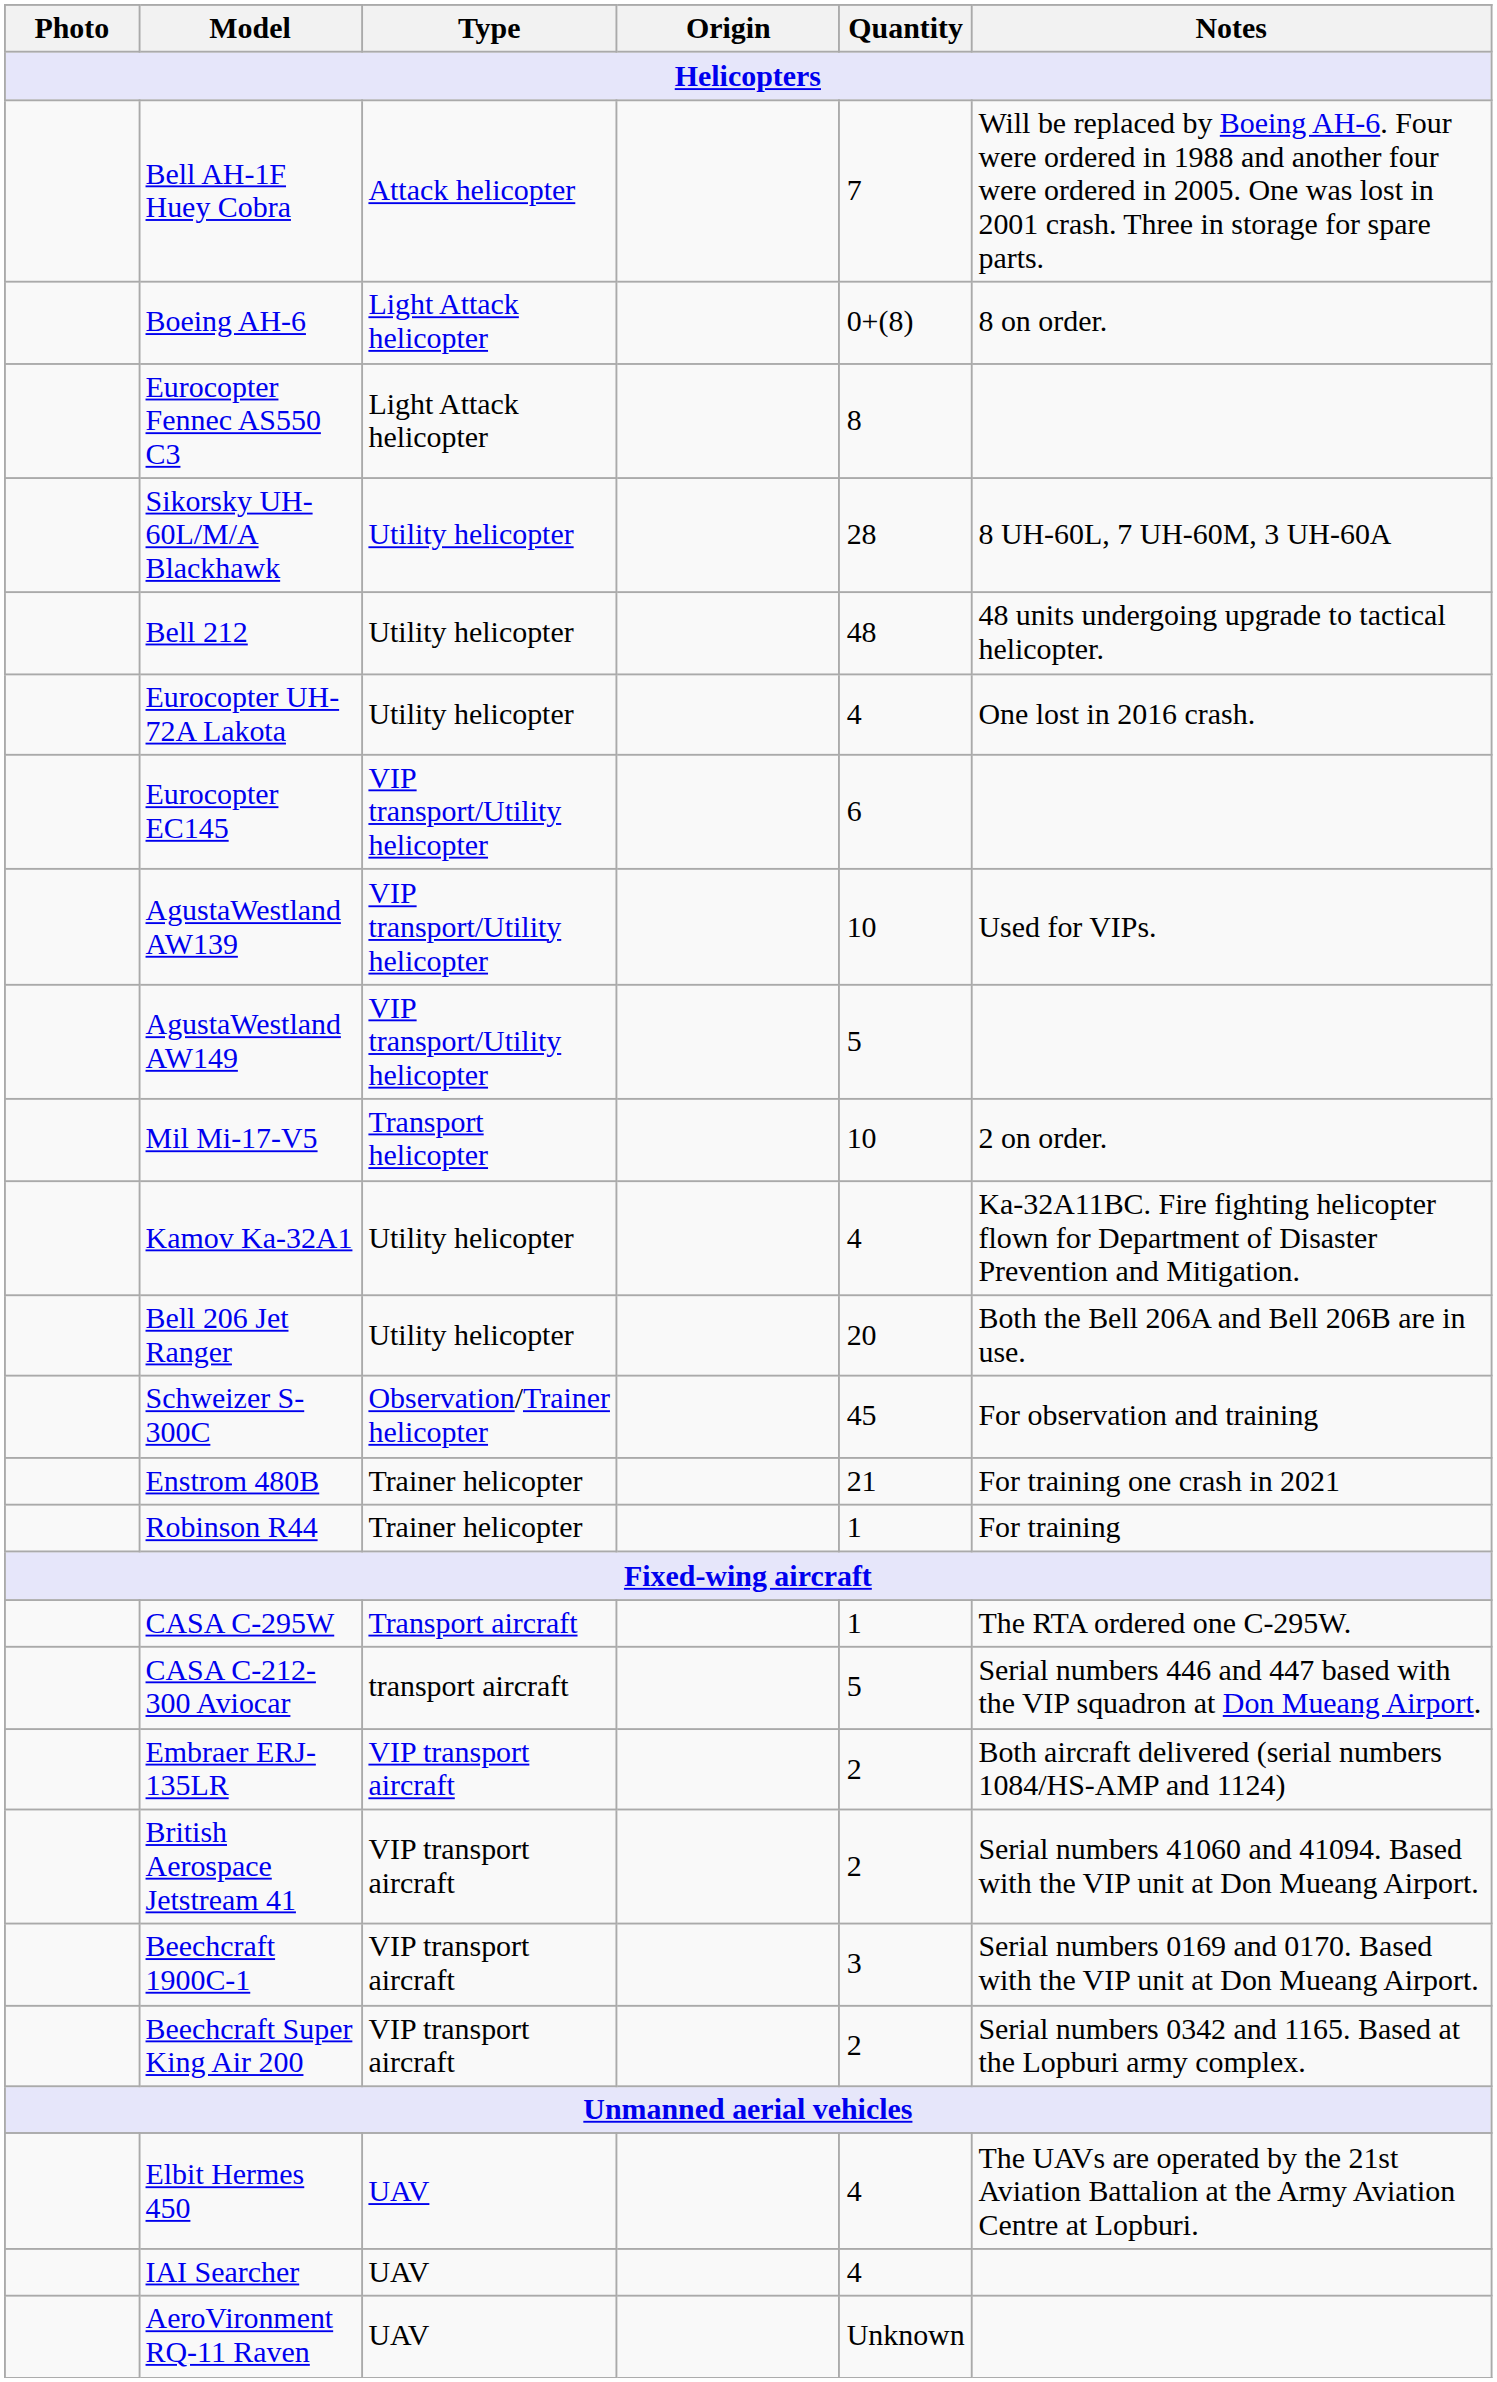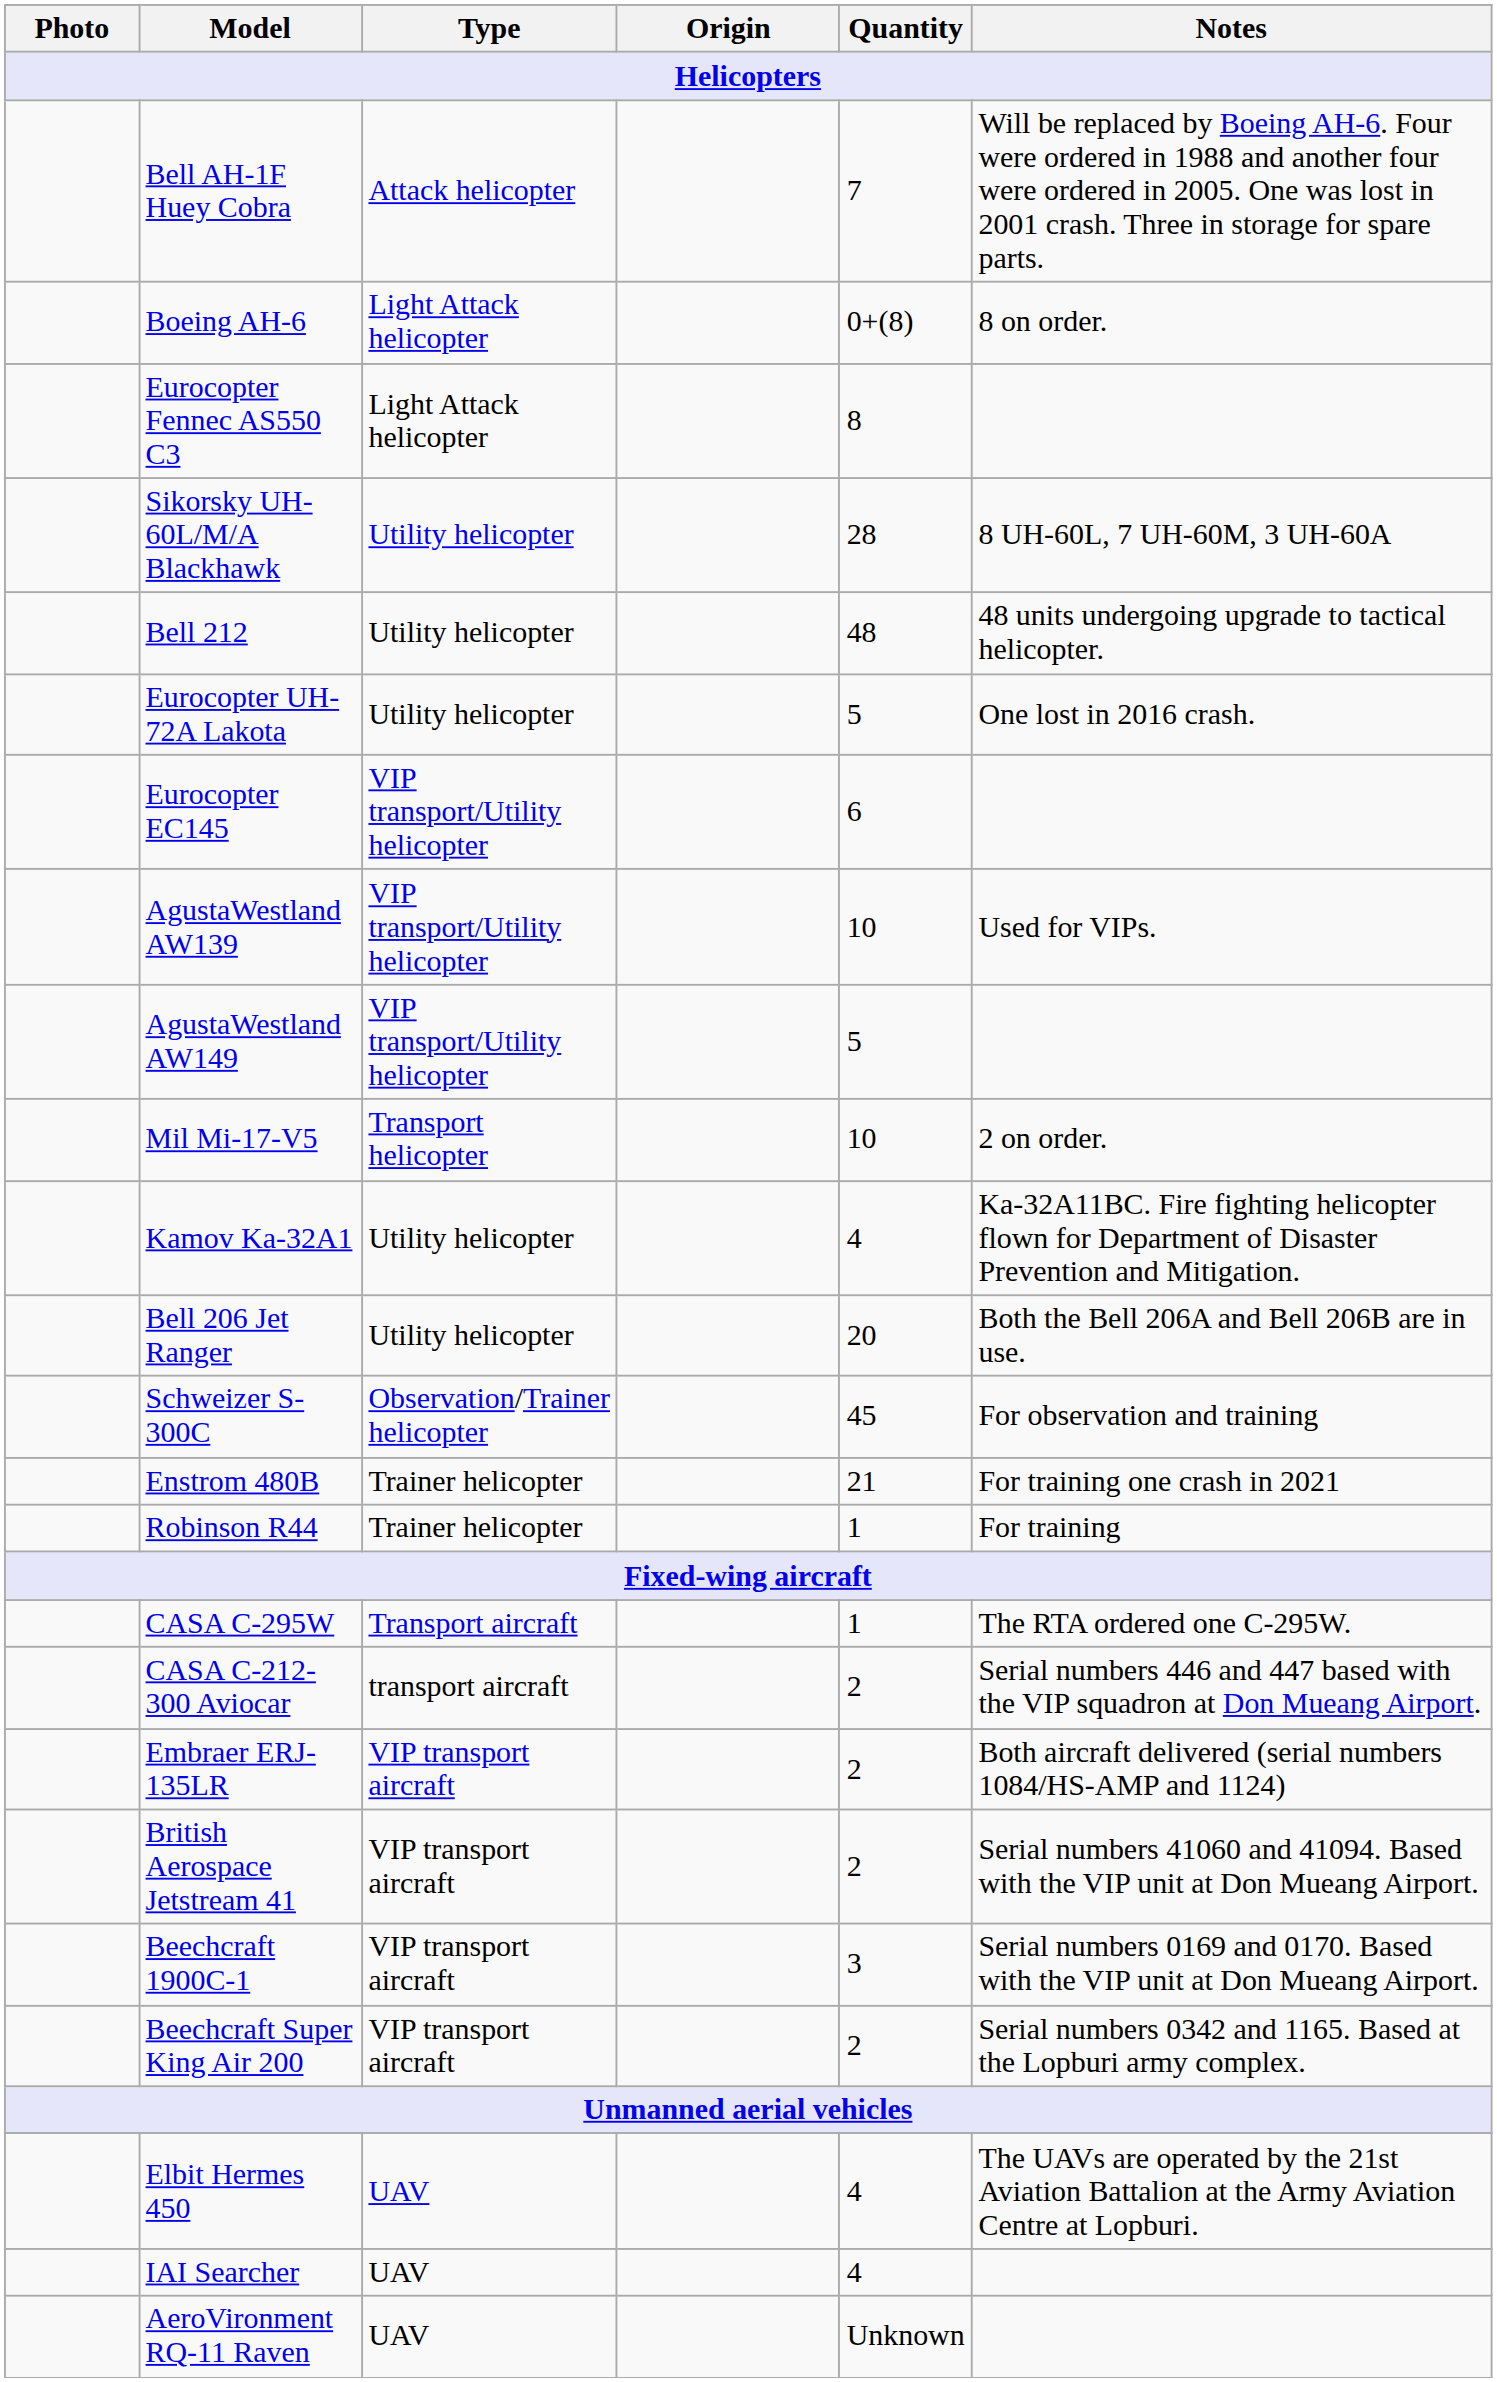Eurocopter UH-72A Lakota | Quantity: 4 -> 5
CASA C-212-300 Aviocar | Quantity: 5 -> 2
